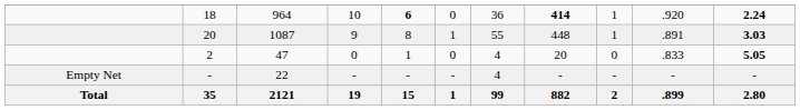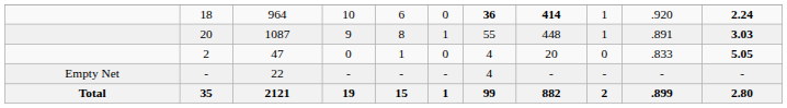18 | column 5: bold -> normal
18 | column 7: normal -> bold
